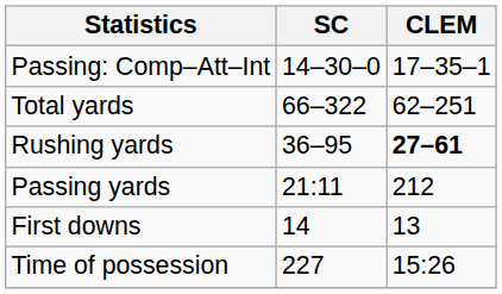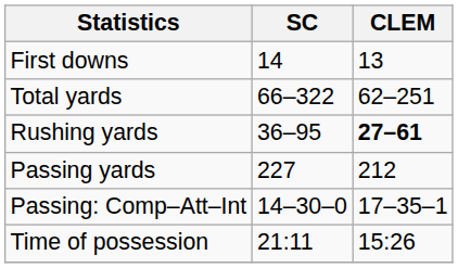rows swapped: First downs <-> Passing: Comp–Att–Int
Passing yards | SC: 21:11 -> 227
Time of possession | SC: 227 -> 21:11
